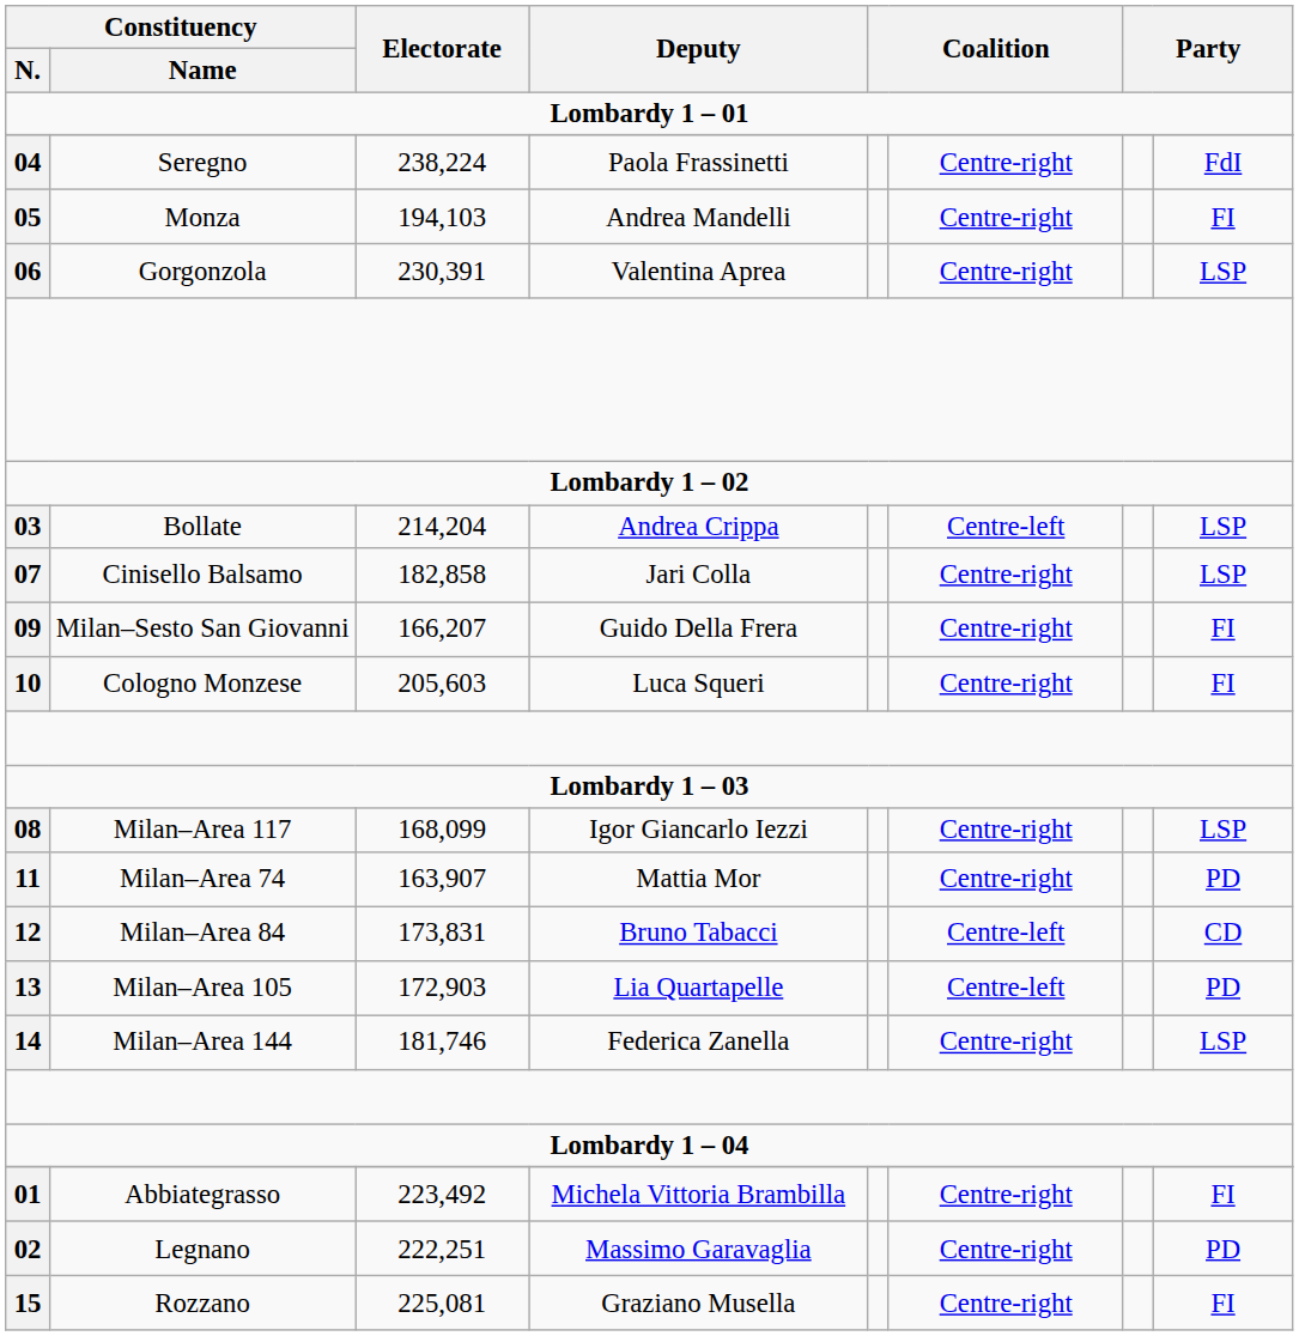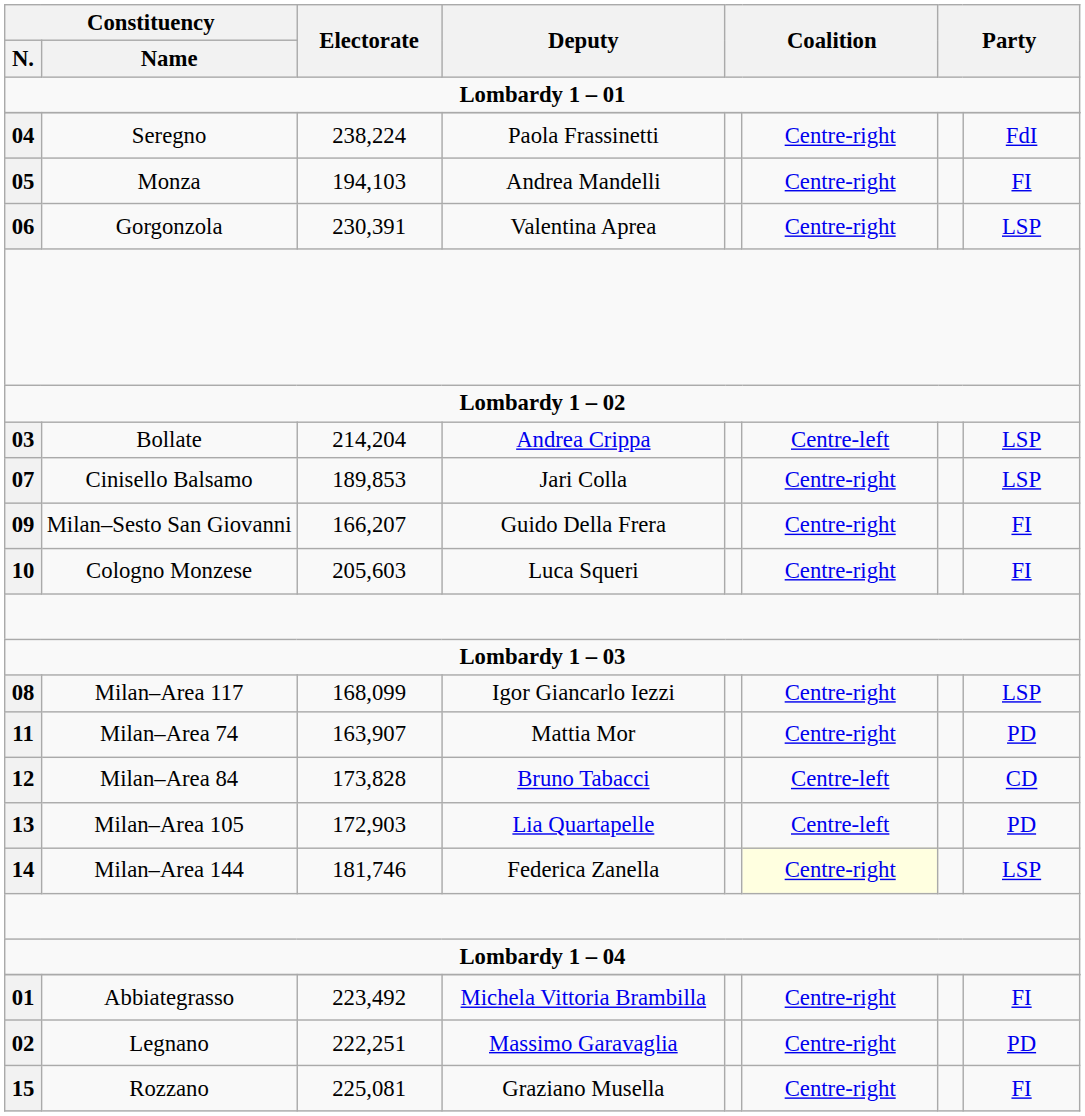Cinisello Balsamo | Electorate: 182,858 -> 189,853
Milan–Area 84 | Electorate: 173,831 -> 173,828
Milan–Area 144 | column 6: no background -> lightyellow background
